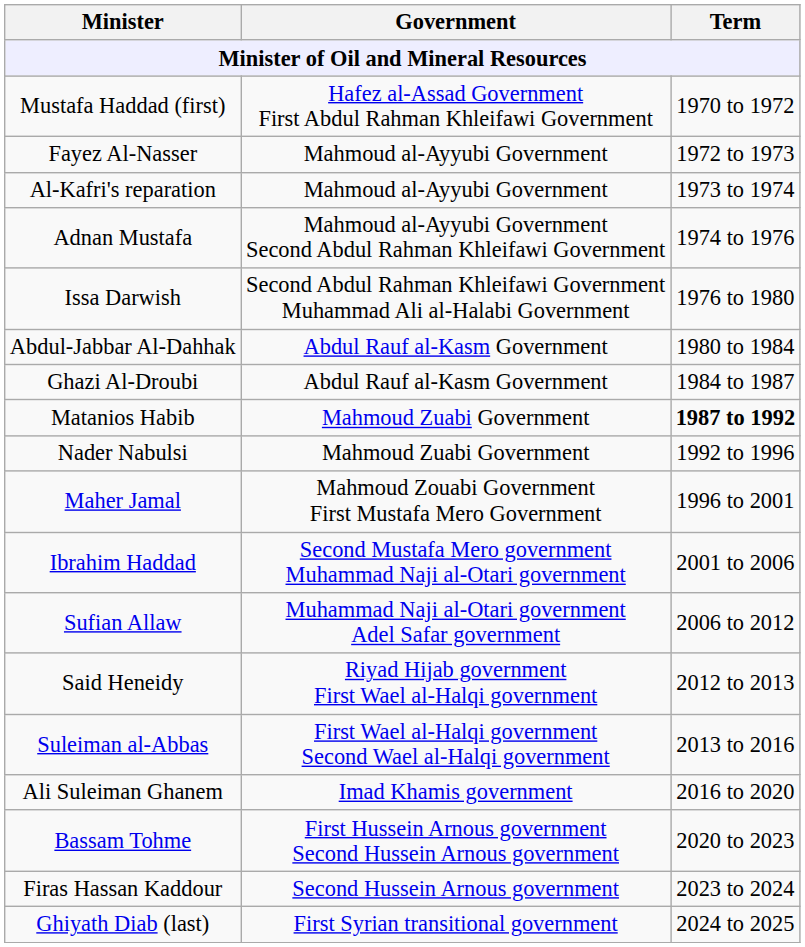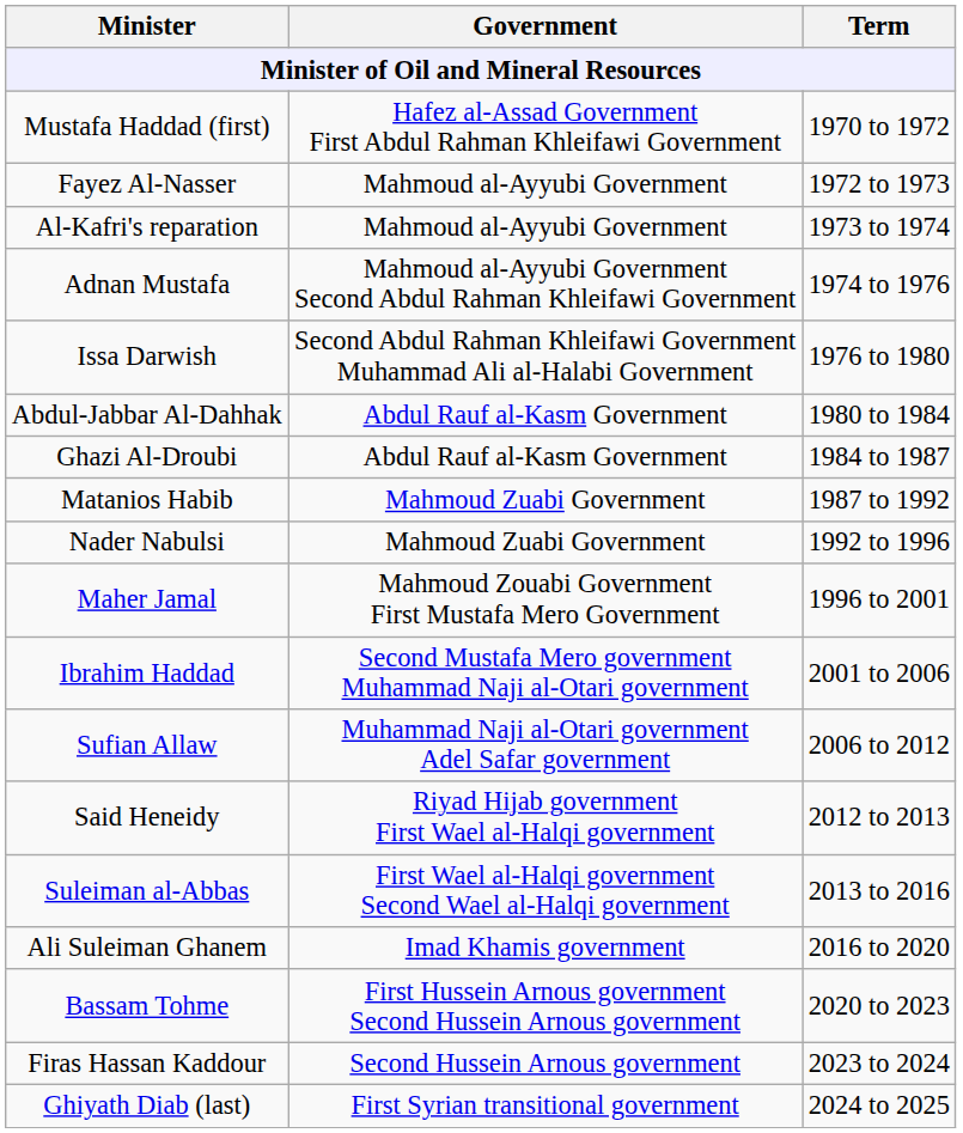Matanios Habib | Term: bold -> normal
